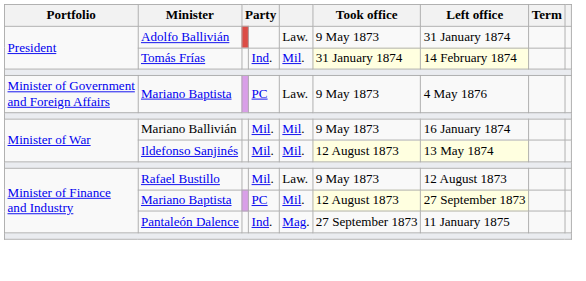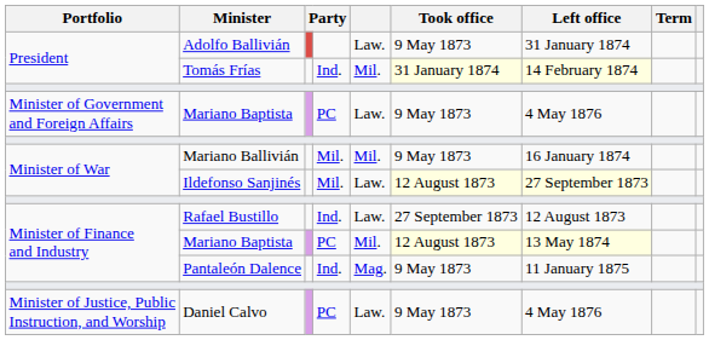Ildefonso Sanjinés | column 5: Mil. -> Law.
Ildefonso Sanjinés | Left office: 13 May 1874 -> 27 September 1873
Rafael Bustillo | column 4: Mil. -> Ind.
Rafael Bustillo | Took office: 9 May 1873 -> 27 September 1873
Minister of Finance and Industry / Mariano Baptista | Left office: 27 September 1873 -> 13 May 1874
Pantaleón Dalence | Took office: 27 September 1873 -> 9 May 1873
+ row: Minister of Justice, Public Instruction, and Worship | Daniel Calvo | PC | Law. | 9 May 1873 | 4 May 1876
